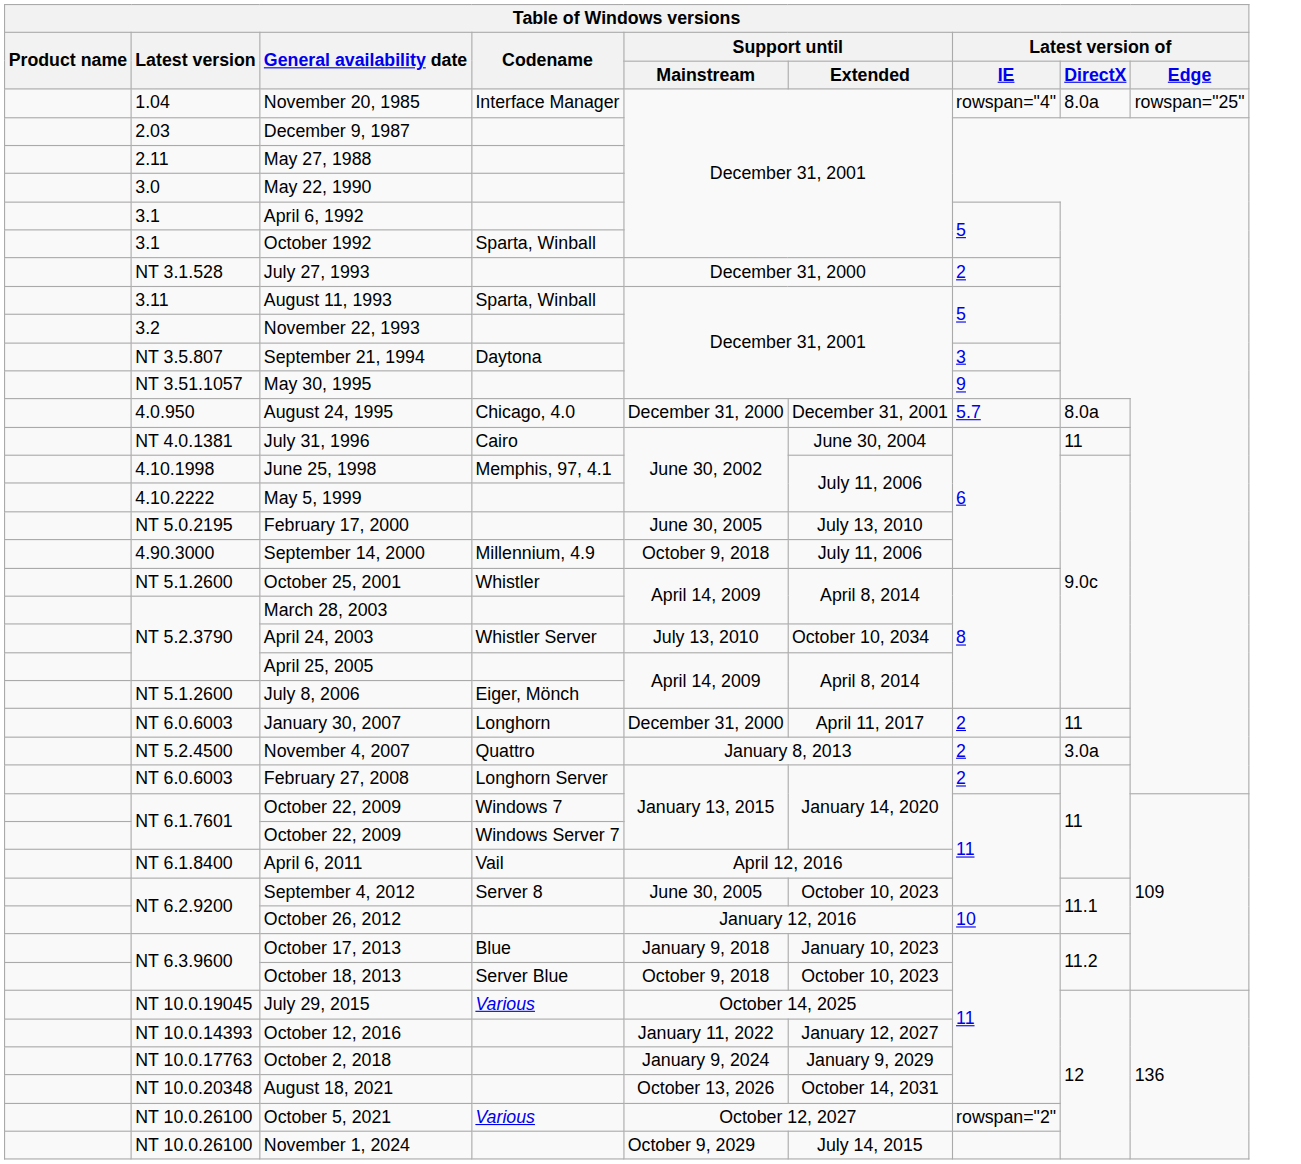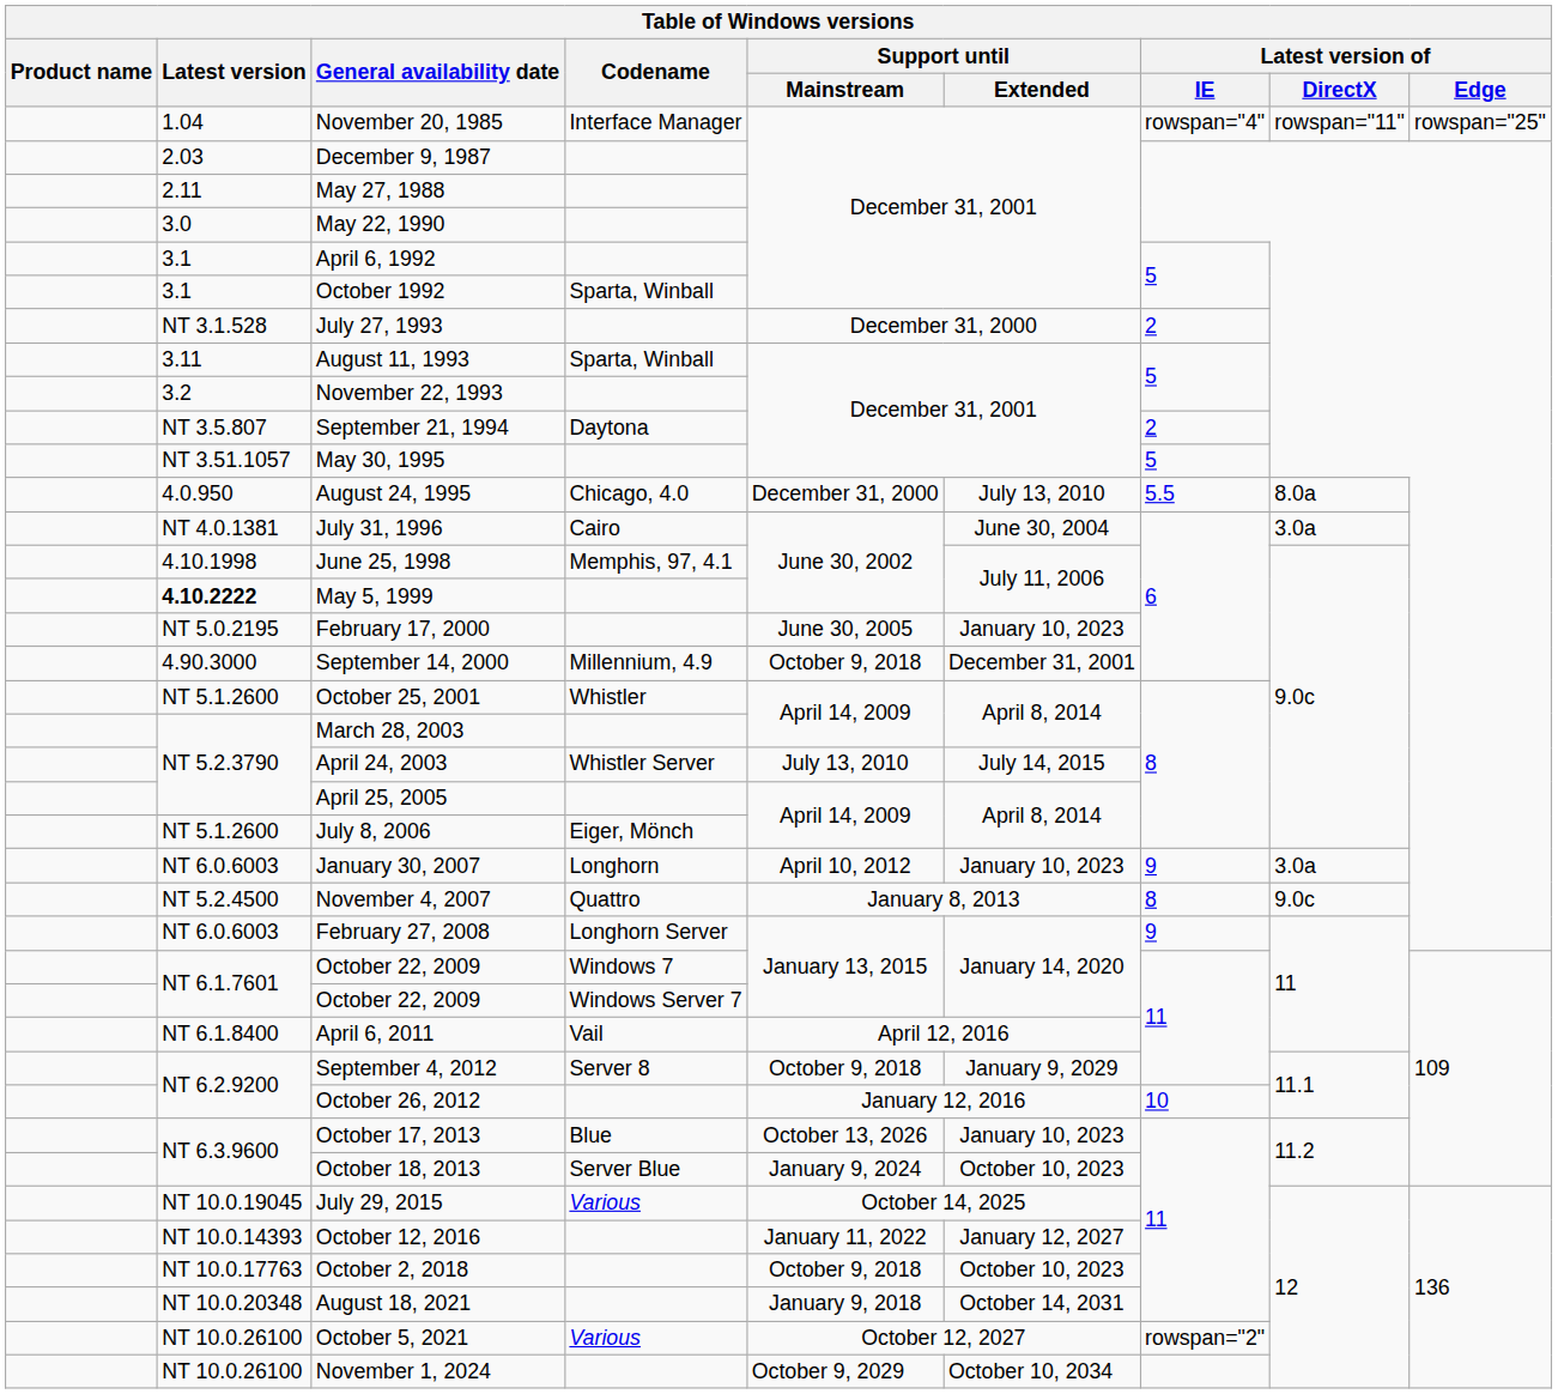November 20, 1985 | Latest version of / DirectX: 8.0a -> rowspan="11"
September 21, 1994 | Latest version of / IE: 3 -> 2
May 30, 1995 | Latest version of / IE: 9 -> 5
August 24, 1995 | Support until / Extended: December 31, 2001 -> July 13, 2010
August 24, 1995 | Latest version of / IE: 5.7 -> 5.5
July 31, 1996 | Latest version of / DirectX: 11 -> 3.0a
May 5, 1999 | Latest version: normal -> bold
February 17, 2000 | Support until / Extended: July 13, 2010 -> January 10, 2023
September 14, 2000 | Support until / Extended: July 11, 2006 -> December 31, 2001
April 24, 2003 | Support until / Extended: October 10, 2034 -> July 14, 2015
January 30, 2007 | Support until / Mainstream: December 31, 2000 -> April 10, 2012
January 30, 2007 | Support until / Extended: April 11, 2017 -> January 10, 2023
January 30, 2007 | Latest version of / IE: 2 -> 9
January 30, 2007 | Latest version of / DirectX: 11 -> 3.0a
November 4, 2007 | Latest version of / IE: 2 -> 8
November 4, 2007 | Latest version of / DirectX: 3.0a -> 9.0c
February 27, 2008 | Latest version of / IE: 2 -> 9
September 4, 2012 | Support until / Mainstream: June 30, 2005 -> October 9, 2018
September 4, 2012 | Support until / Extended: October 10, 2023 -> January 9, 2029
October 17, 2013 | Support until / Mainstream: January 9, 2018 -> October 13, 2026
October 18, 2013 | Support until / Mainstream: October 9, 2018 -> January 9, 2024
October 2, 2018 | Support until / Mainstream: January 9, 2024 -> October 9, 2018
October 2, 2018 | Support until / Extended: January 9, 2029 -> October 10, 2023
August 18, 2021 | Support until / Mainstream: October 13, 2026 -> January 9, 2018
November 1, 2024 | Support until / Extended: July 14, 2015 -> October 10, 2034
